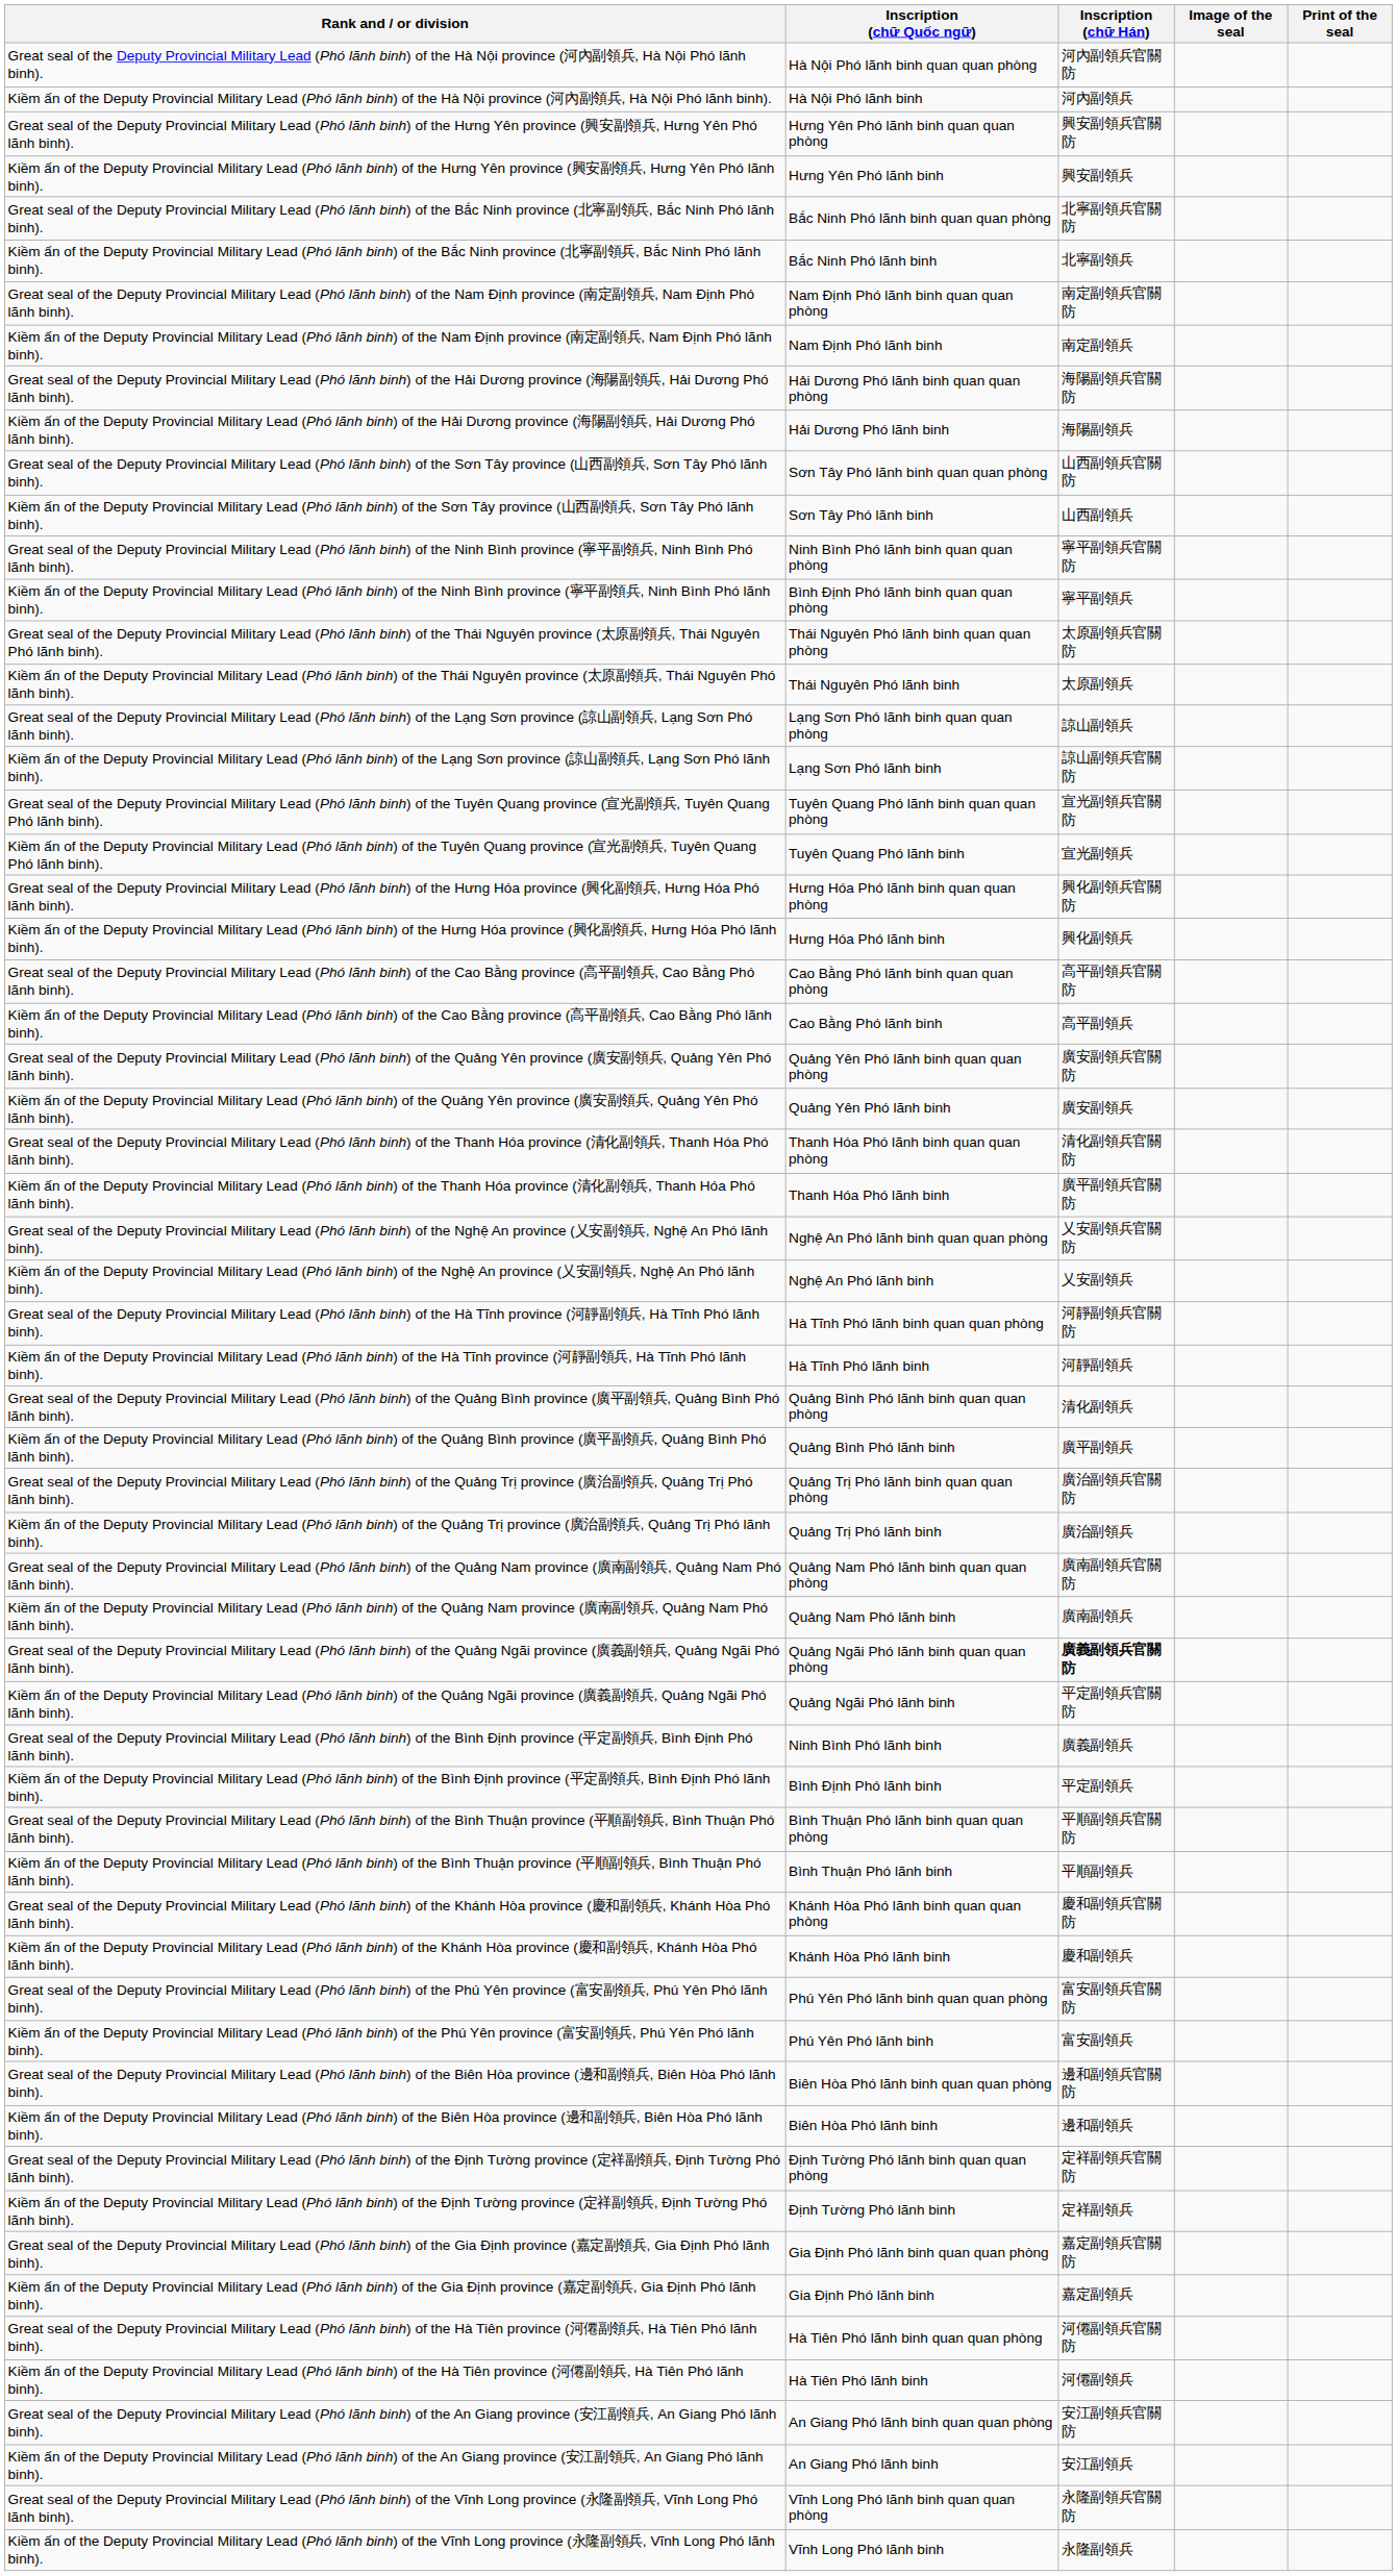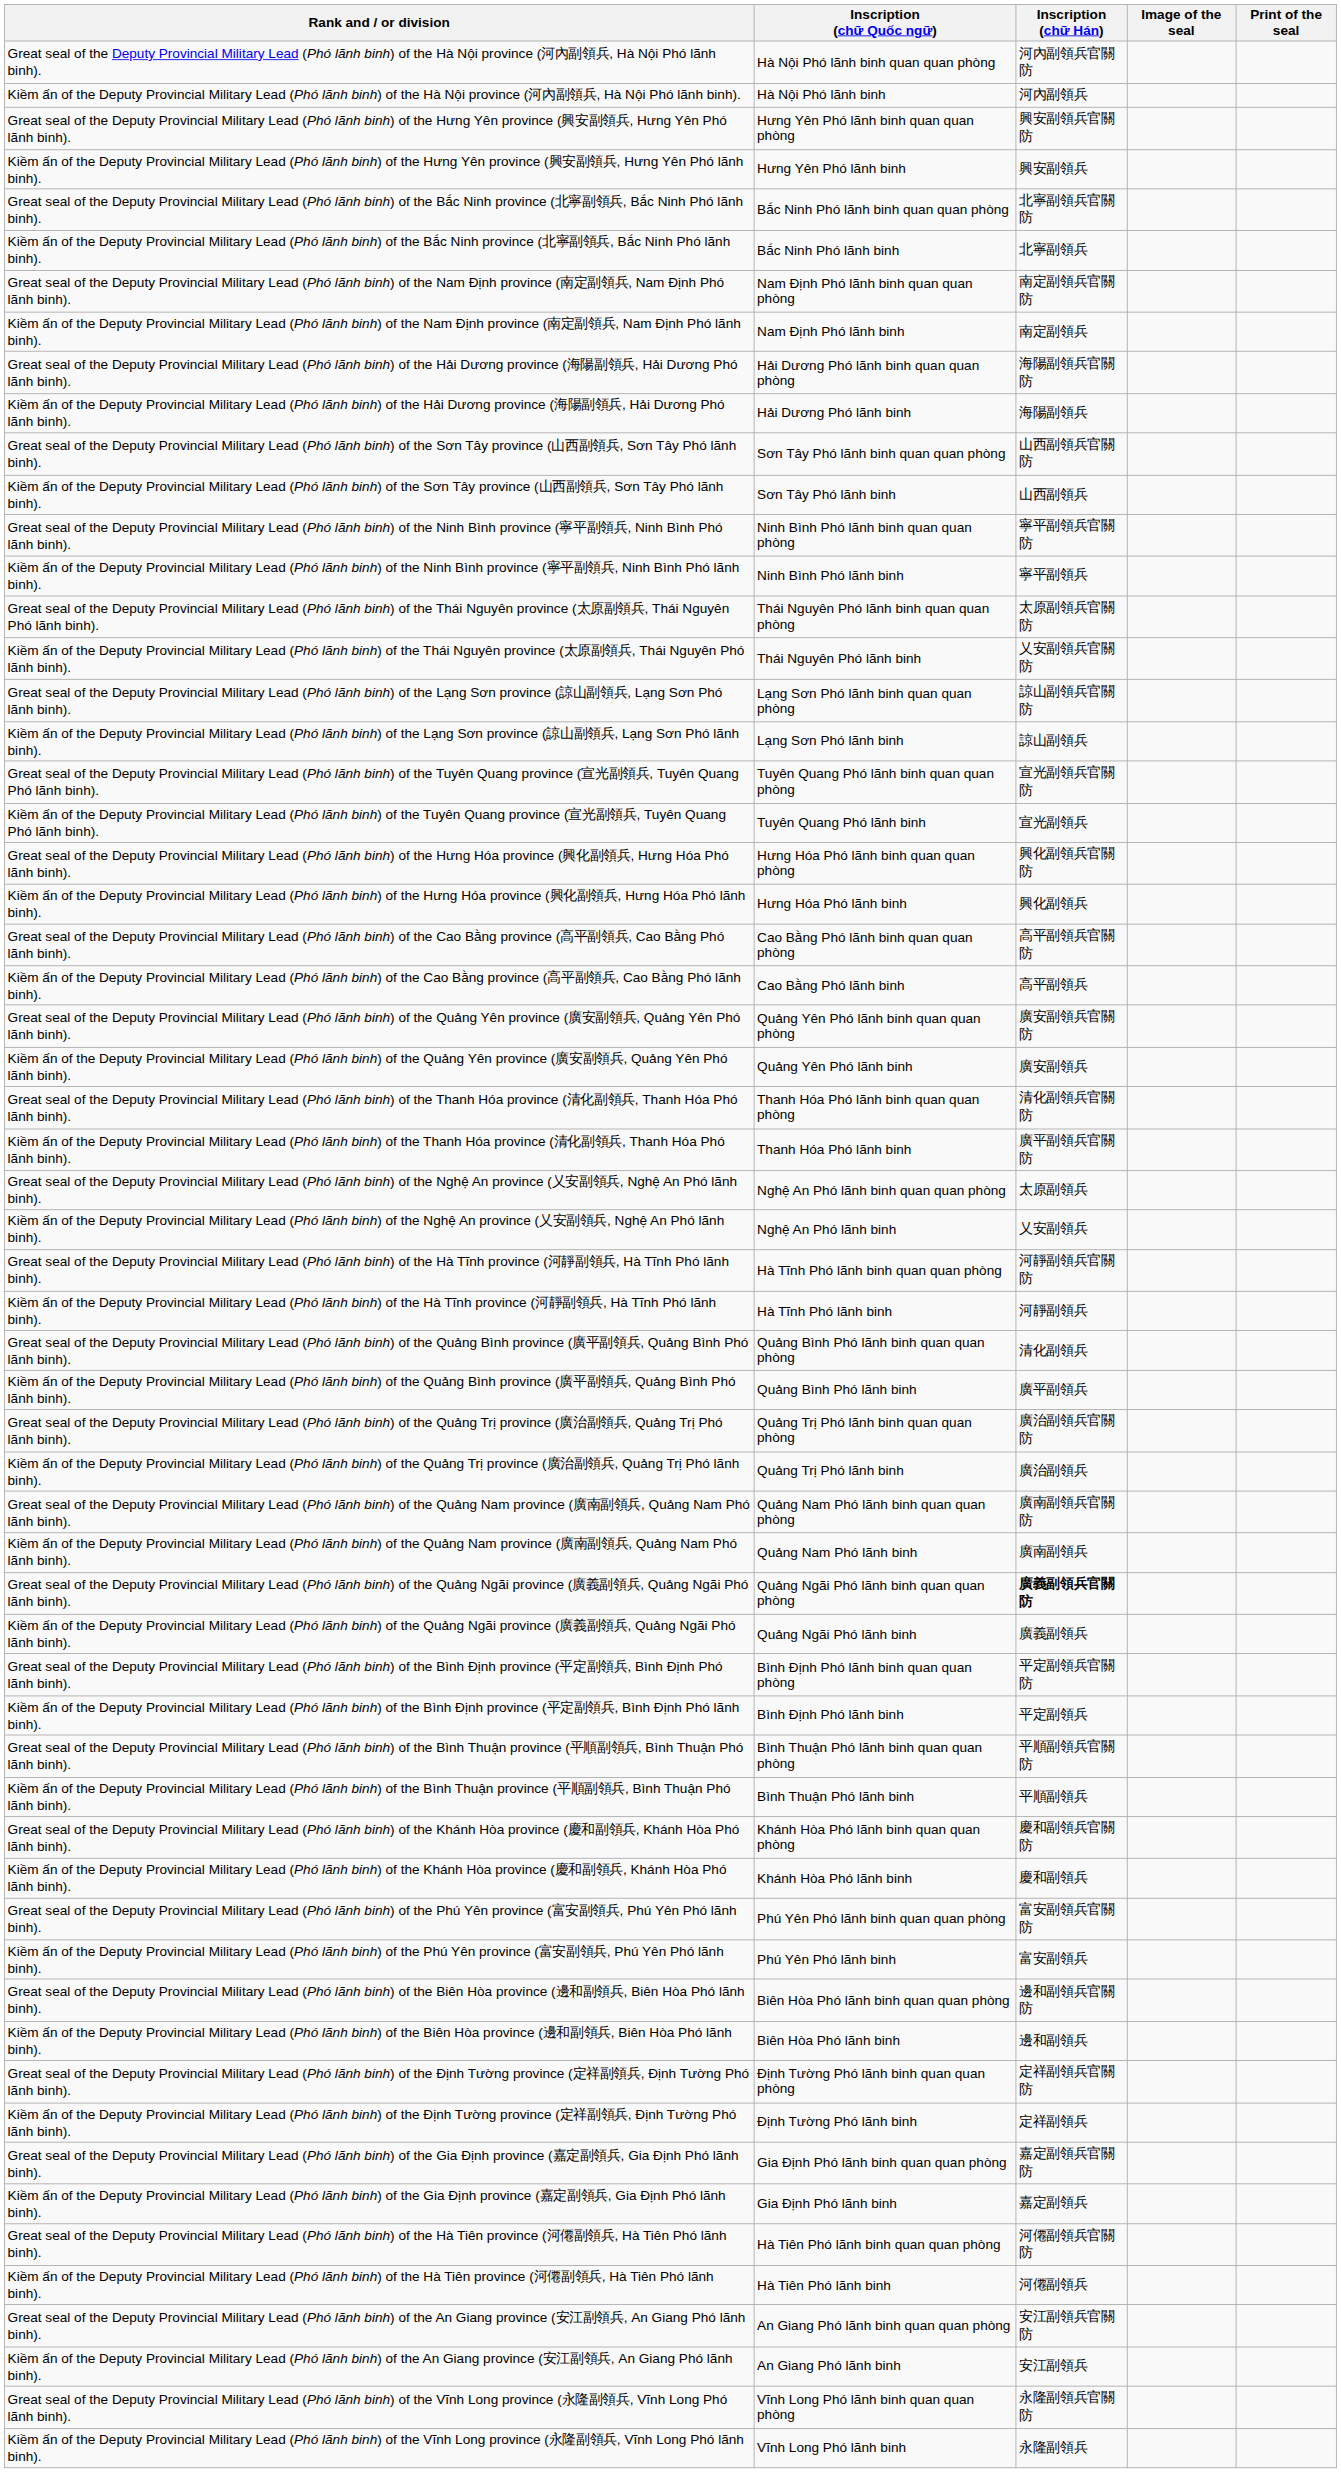row 15 | Inscription (chữ Quốc ngữ): Bình Định Phó lãnh binh quan quan phòng -> Ninh Bình Phó lãnh binh
row 17 | Inscription (chữ Hán): 太原副領兵 -> 乂安副領兵官關防
row 18 | Inscription (chữ Hán): 諒山副領兵 -> 諒山副領兵官關防
row 19 | Inscription (chữ Hán): 諒山副領兵官關防 -> 諒山副領兵
row 30 | Inscription (chữ Hán): 乂安副領兵官關防 -> 太原副領兵
row 41 | Inscription (chữ Hán): 平定副領兵官關防 -> 廣義副領兵
row 42 | Inscription (chữ Quốc ngữ): Ninh Bình Phó lãnh binh -> Bình Định Phó lãnh binh quan quan phòng
row 42 | Inscription (chữ Hán): 廣義副領兵 -> 平定副領兵官關防
